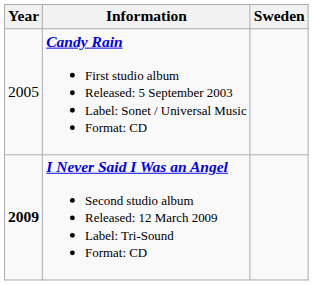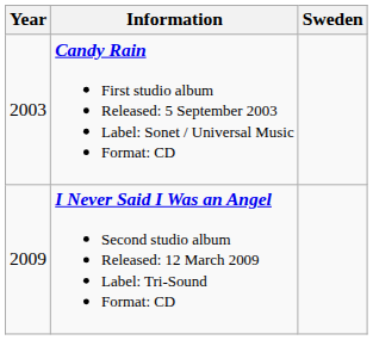row 2 | Year: 2005 -> 2003
row 3 | Year: bold -> normal
